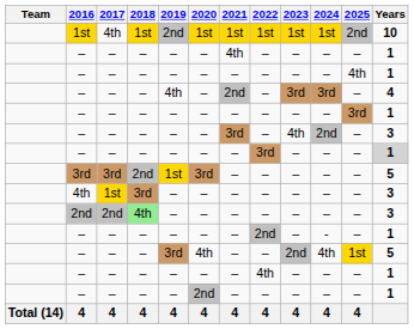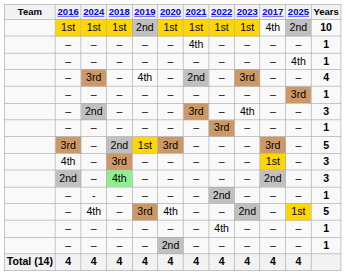columns swapped: 2017 <-> 2024
row 8 | Years: lightgrey background -> no background
